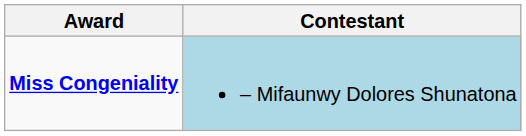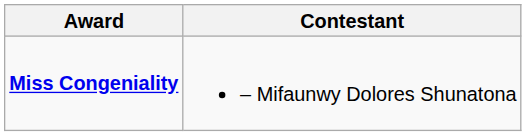Miss Congeniality | Contestant: lightblue background -> no background
